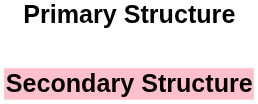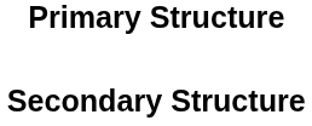row 2 | column 1: pink background -> no background
